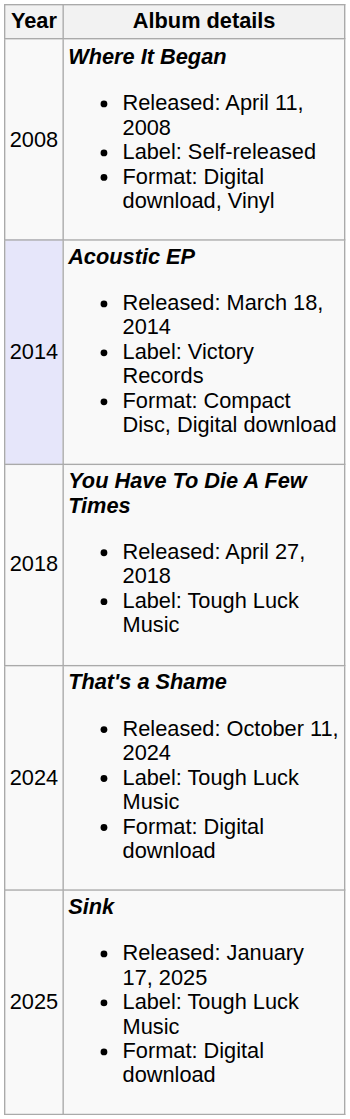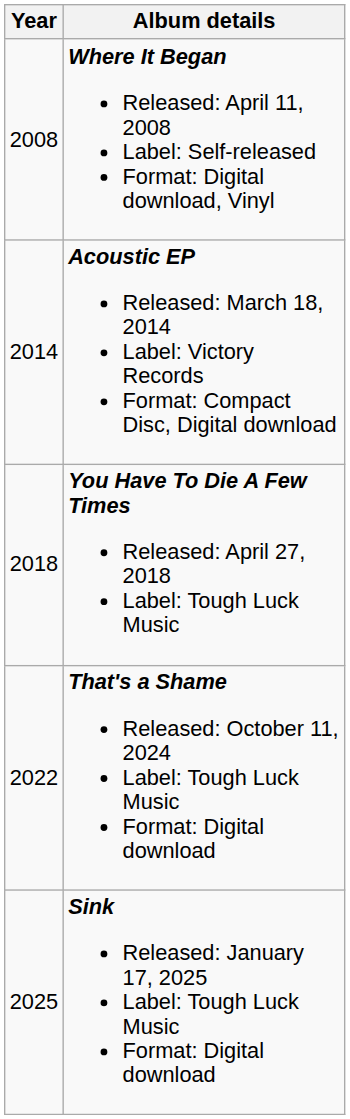row 3 | Year: lavender background -> no background
row 5 | Year: 2024 -> 2022
